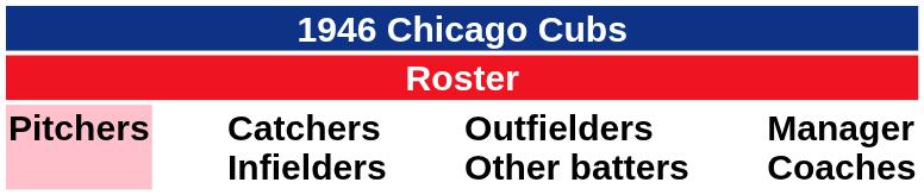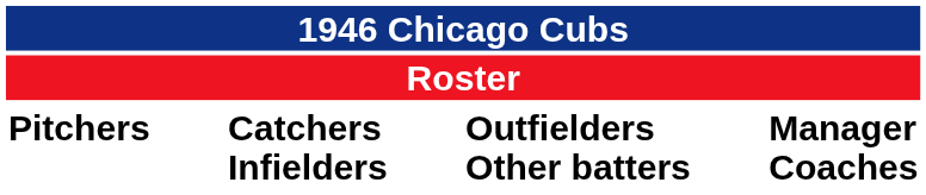Pitchers | column 1: pink background -> no background
